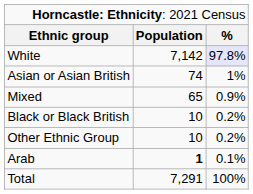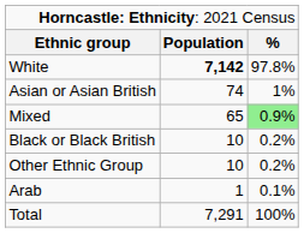White | column 2: normal -> bold
White | column 3: lavender background -> no background
Mixed | column 3: no background -> lightgreen background
Arab | column 2: bold -> normal
